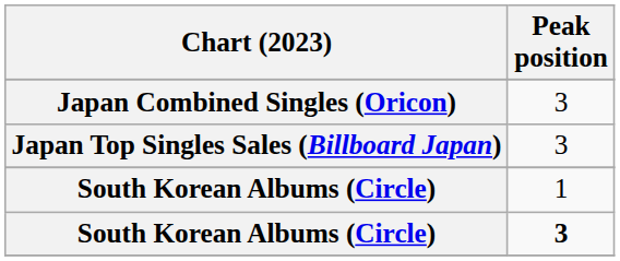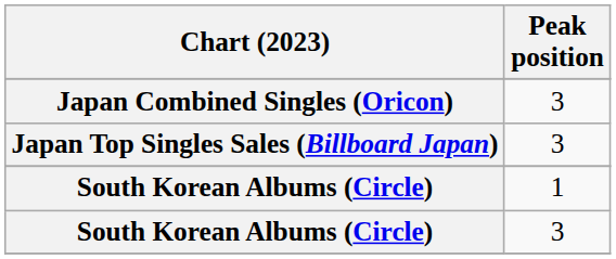row 5 | Peak position: bold -> normal
